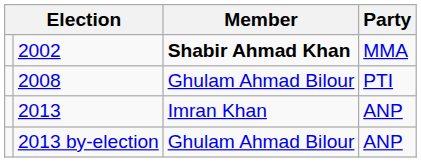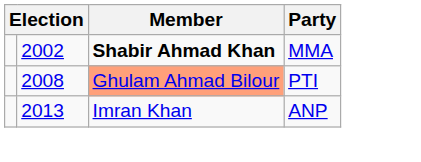2008 | Member: no background -> lightsalmon background
- row: 2013 by-election | Ghulam Ahmad Bilour | ANP
